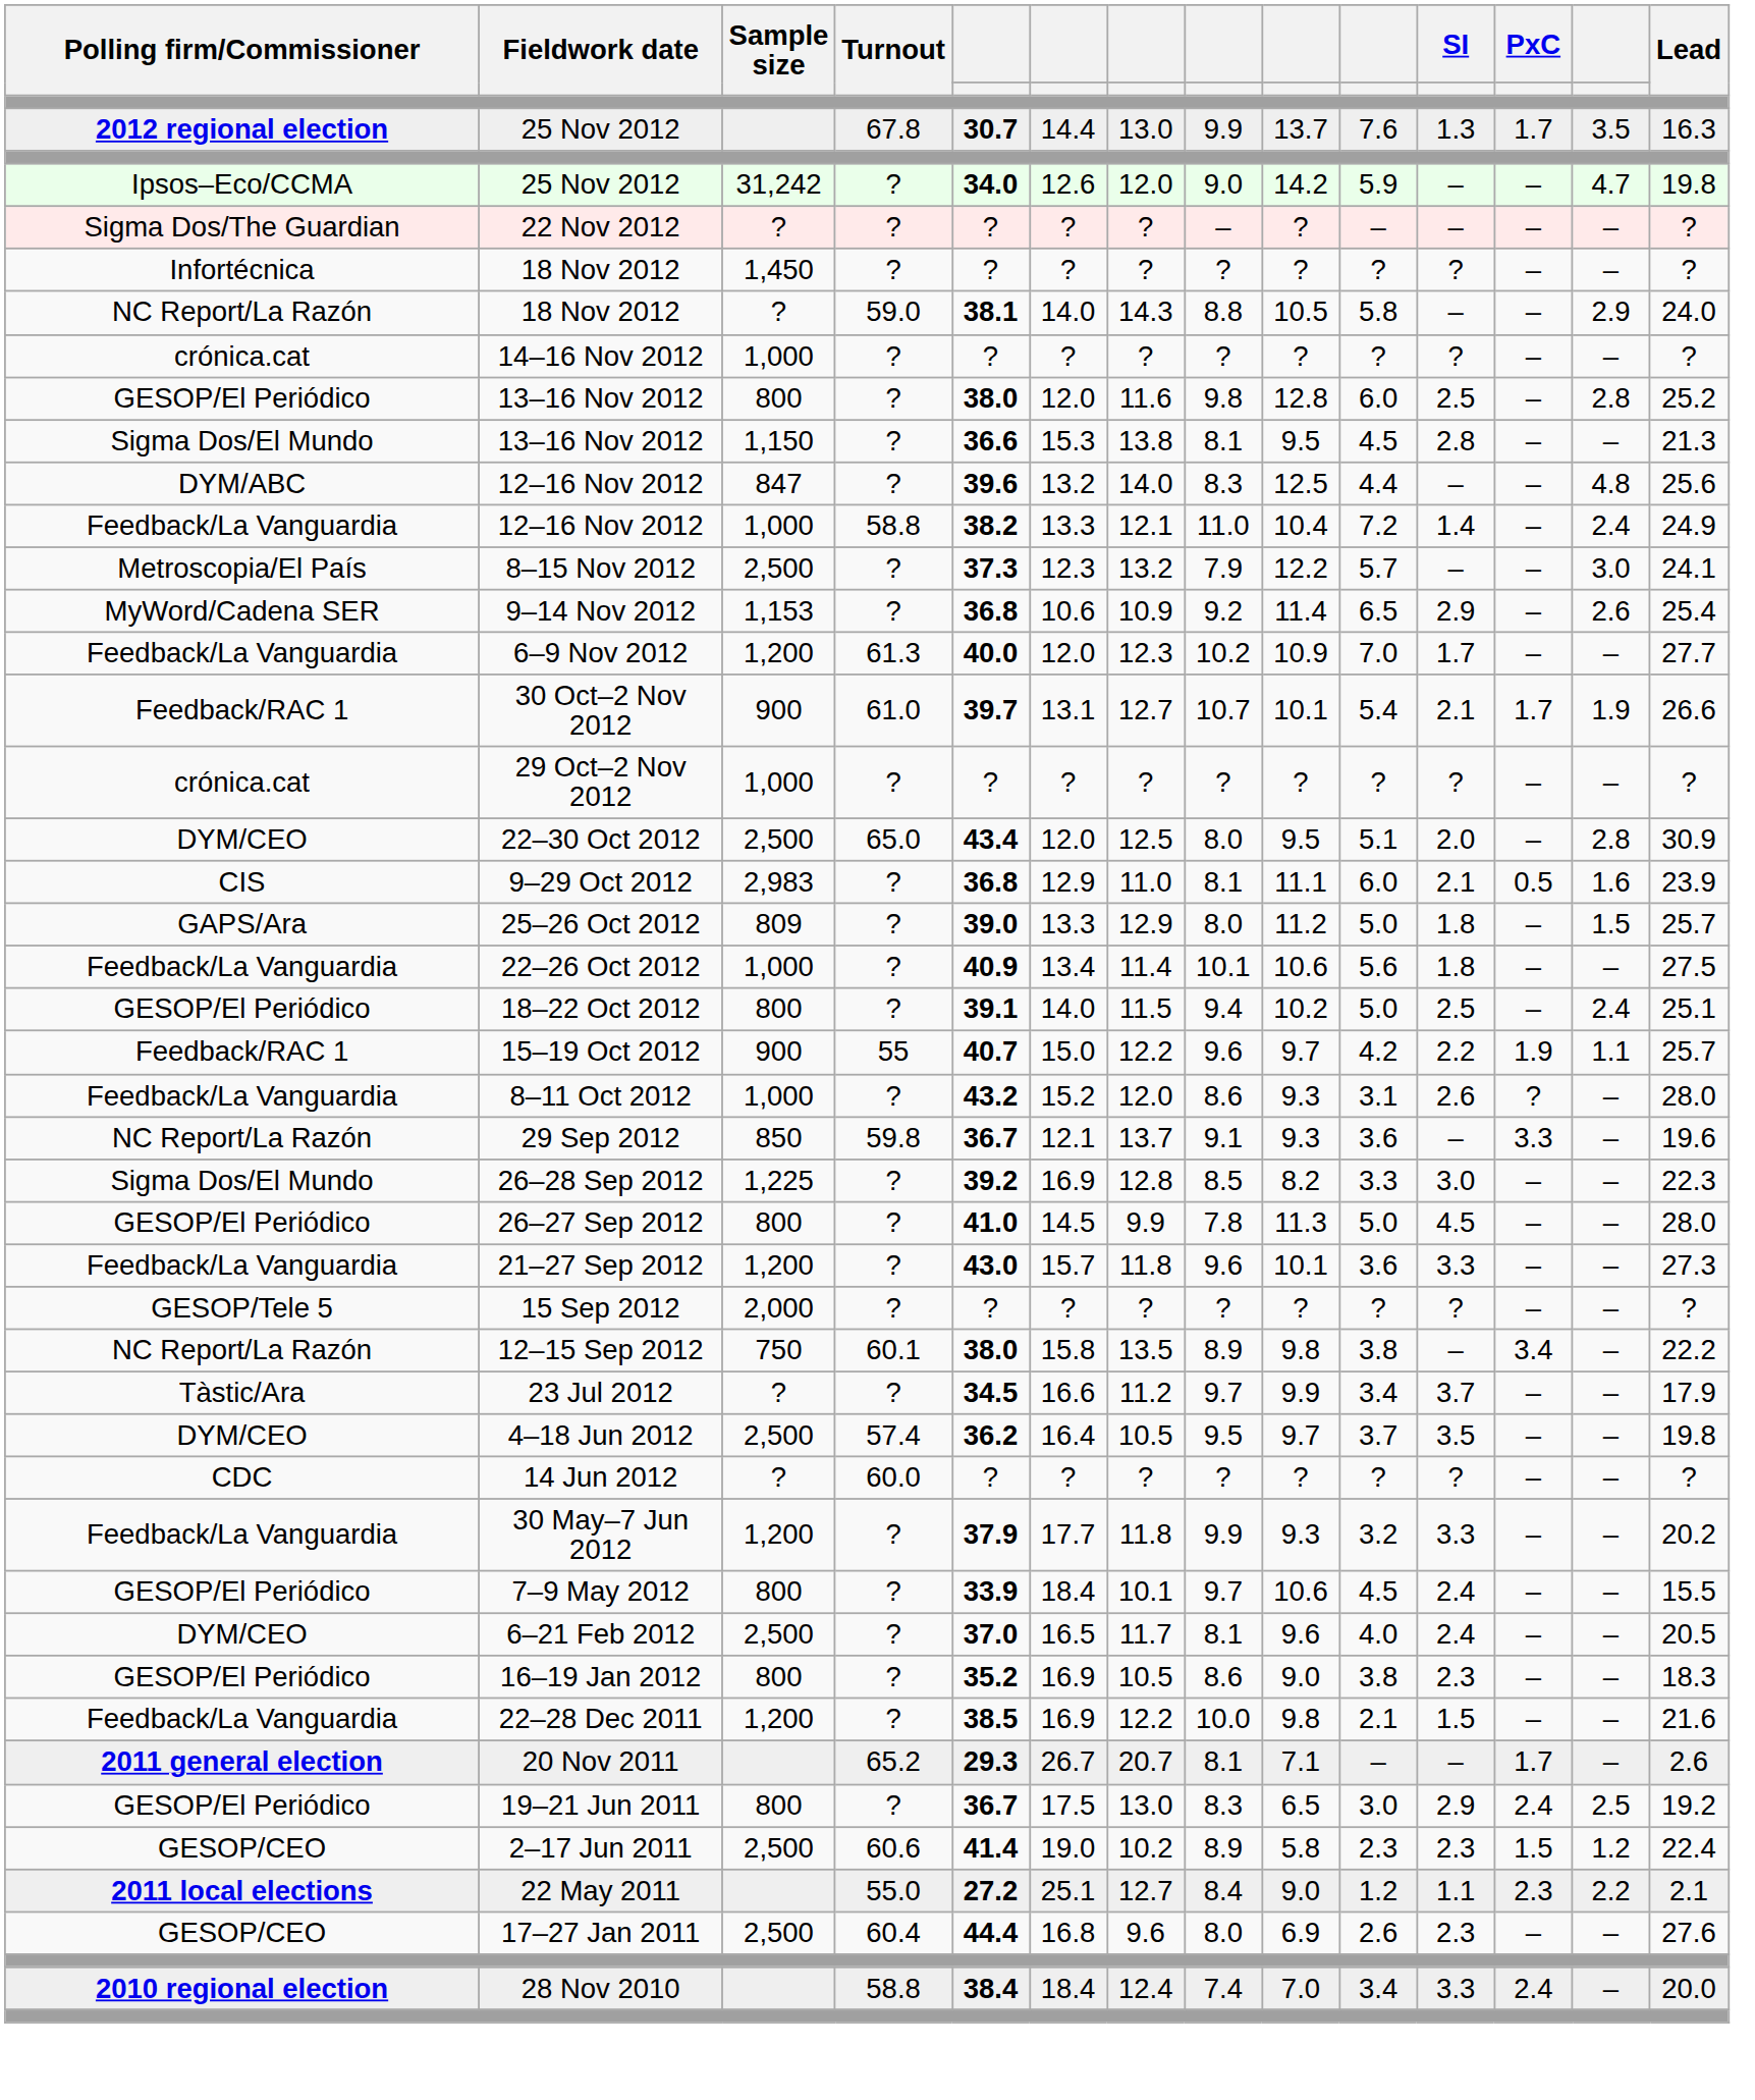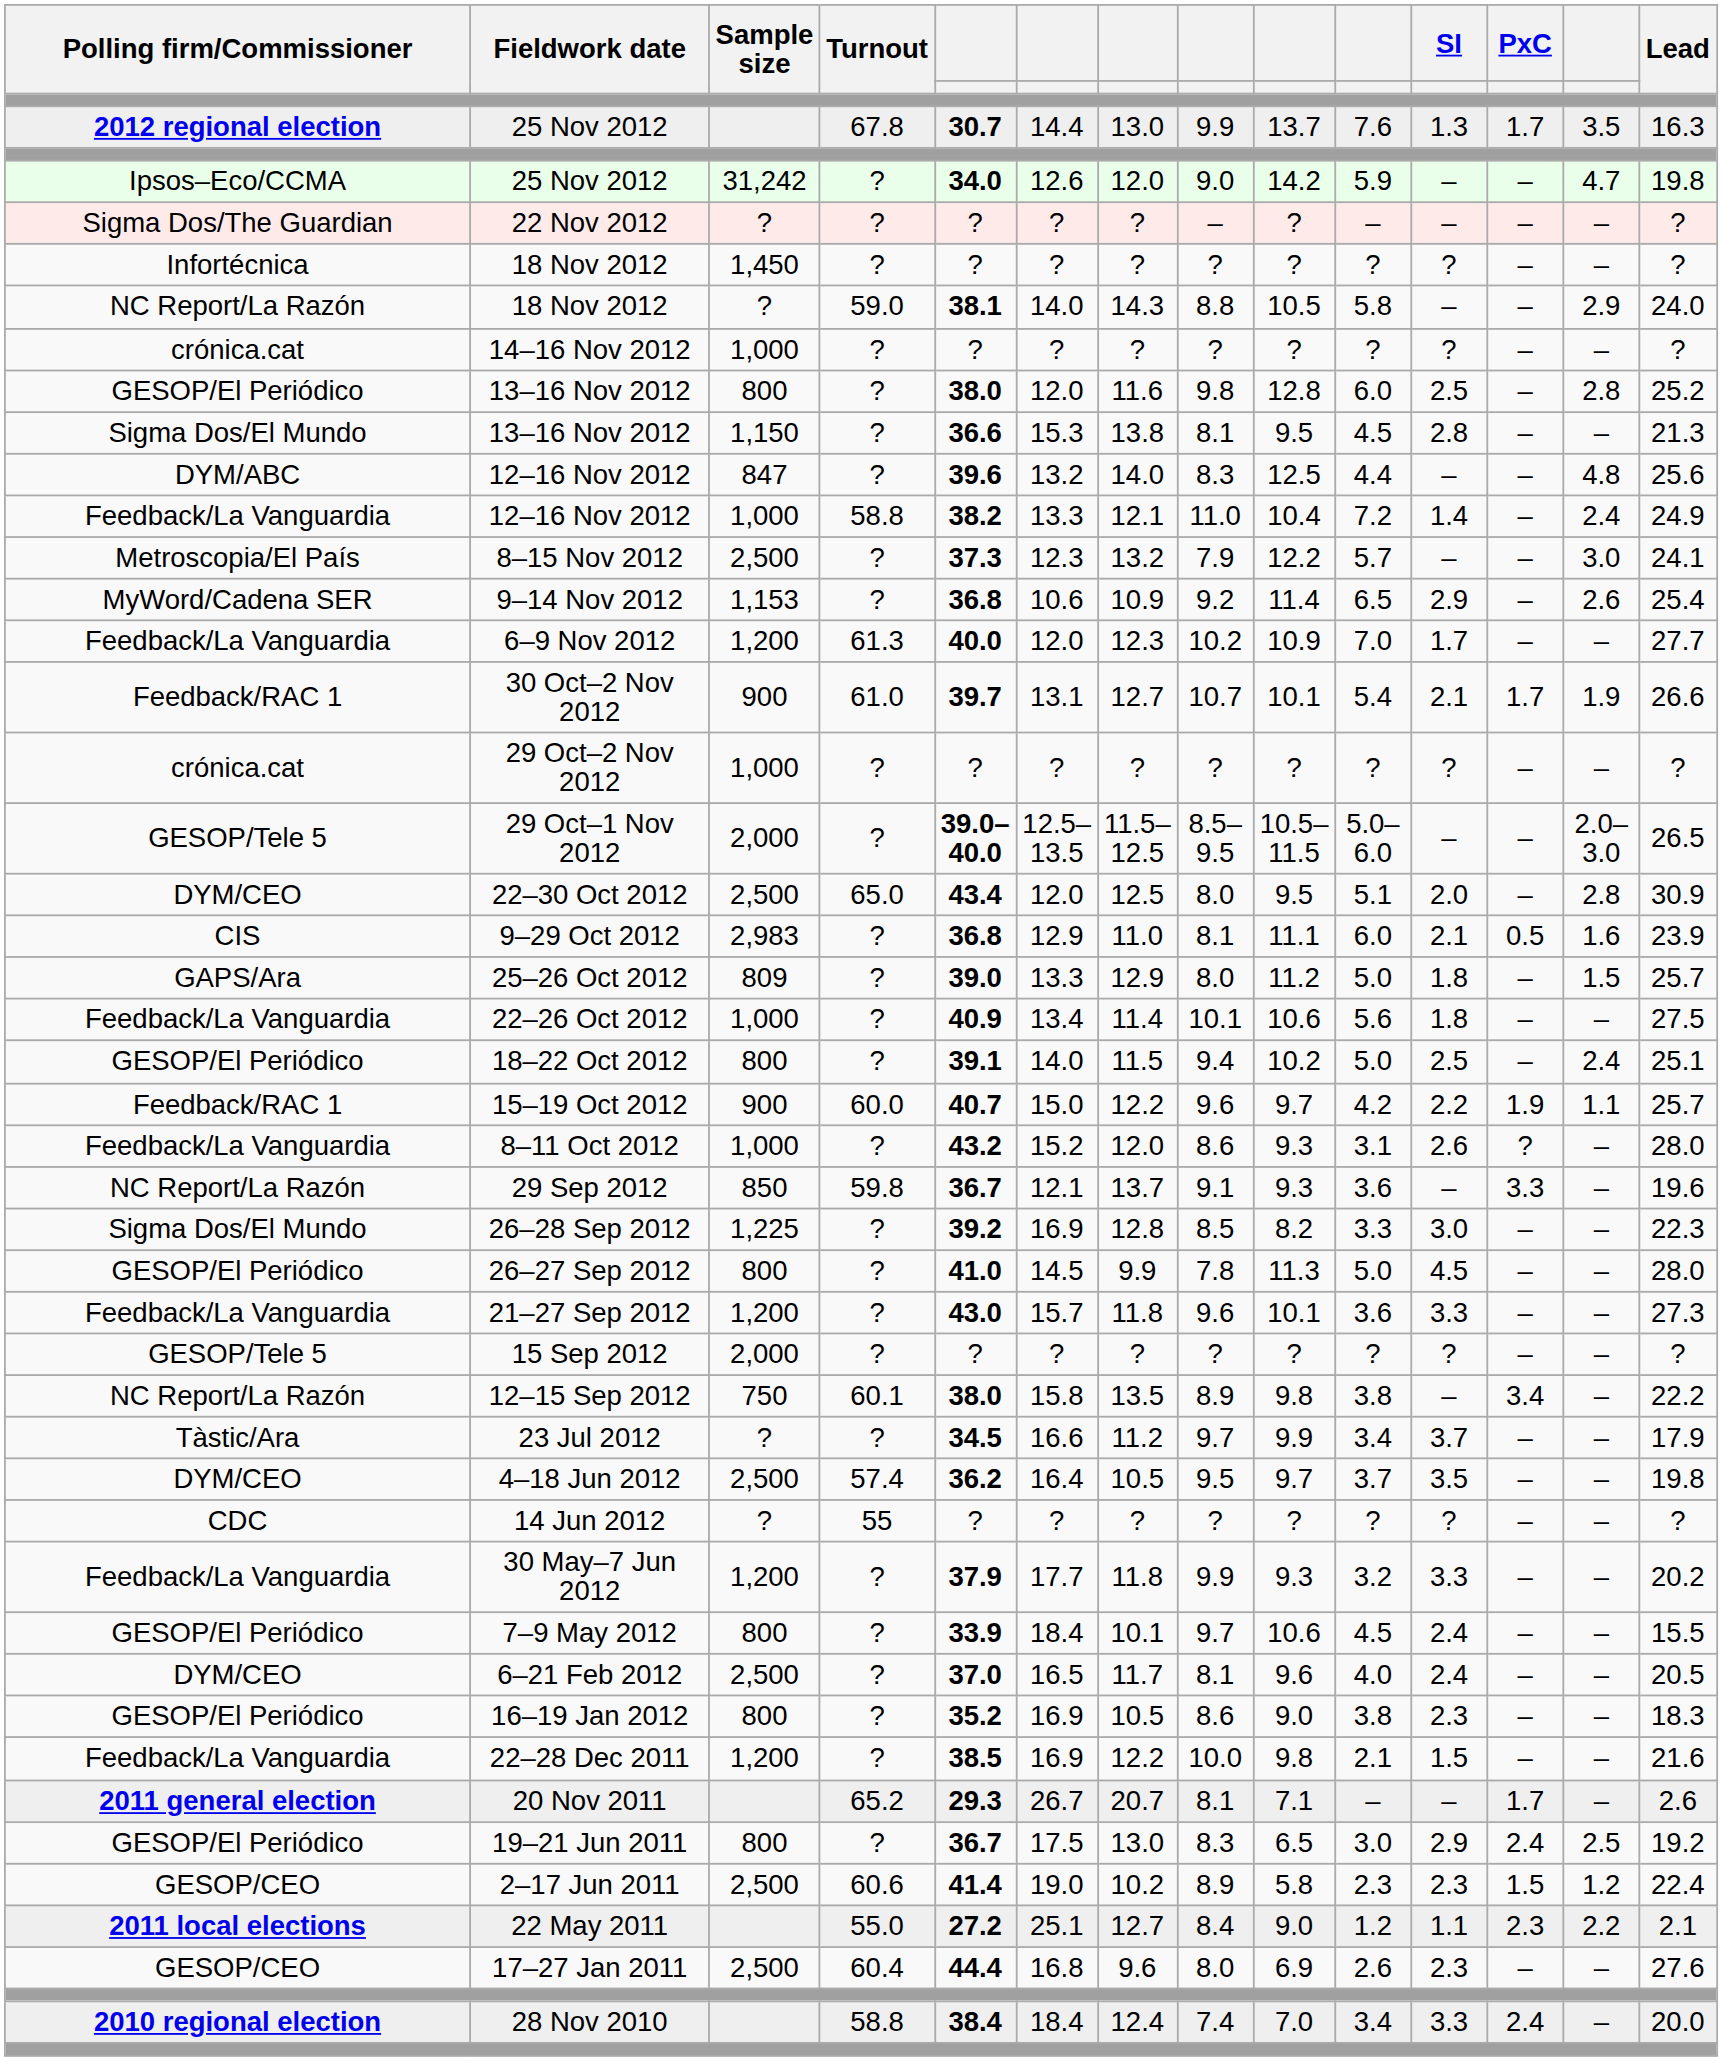+ row: GESOP/Tele 5 | 29 Oct–1 Nov 2012 | 2,000 | ? | 39.0– 40.0 | 12.5– 13.5 | 11.5– 12.5 | 8.5– 9.5 | 10.5– 11.5 | 5.0– 6.0 | – | – | 2.0– 3.0 | 26.5
15–19 Oct 2012 | Turnout: 55 -> 60.0
14 Jun 2012 | Turnout: 60.0 -> 55
